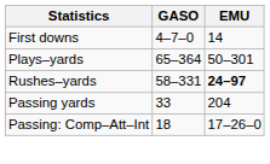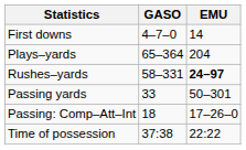Plays–yards | EMU: 50–301 -> 204
Passing yards | EMU: 204 -> 50–301
+ row: Time of possession | 37:38 | 22:22
